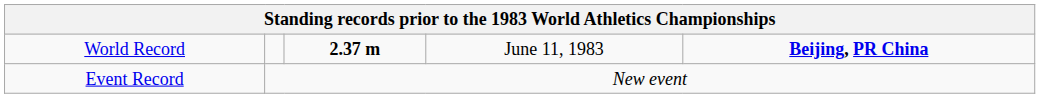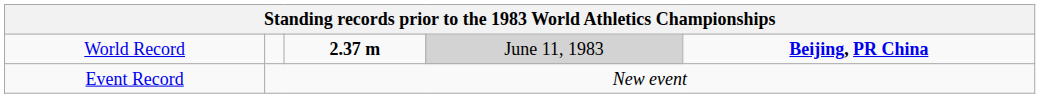World Record | column 4: no background -> lightgrey background
